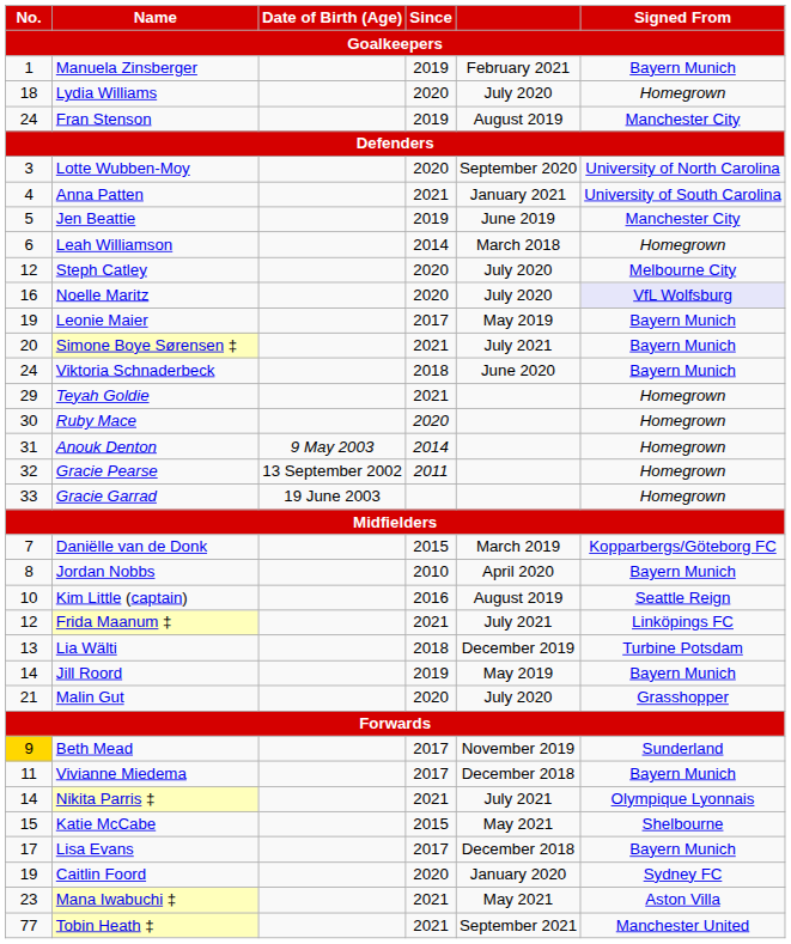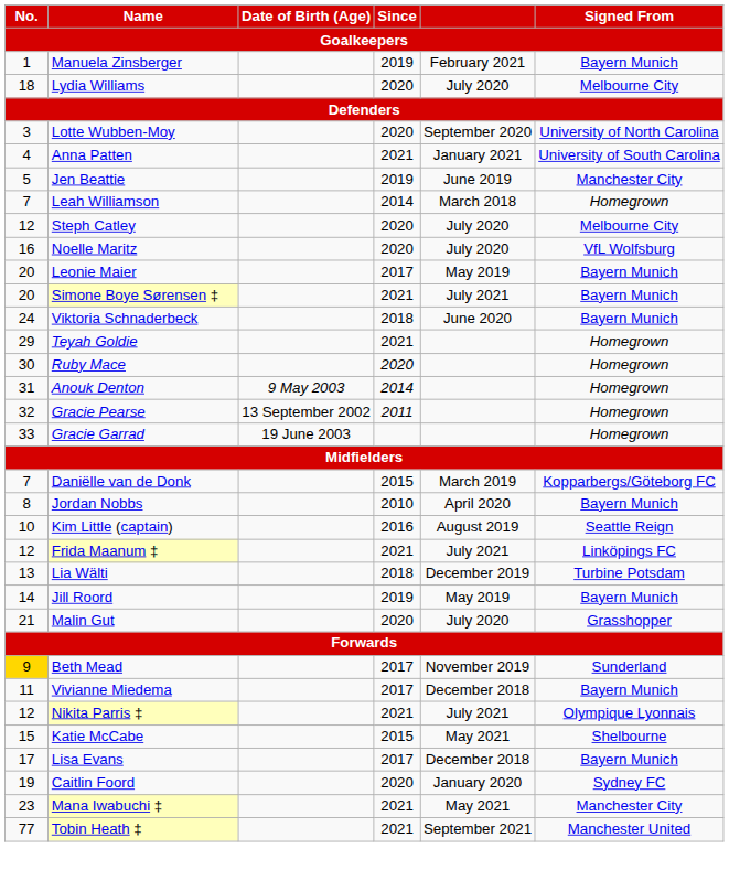Lydia Williams | Signed From: Homegrown -> Melbourne City
- row: 24 | Fran Stenson | 2019 | August 2019 | Manchester City
Leah Williamson | No.: 6 -> 7
Noelle Maritz | Signed From: lavender background -> no background
Leonie Maier | No.: 19 -> 20
Nikita Parris ‡ | No.: 14 -> 12
Mana Iwabuchi ‡ | Signed From: Aston Villa -> Manchester City
